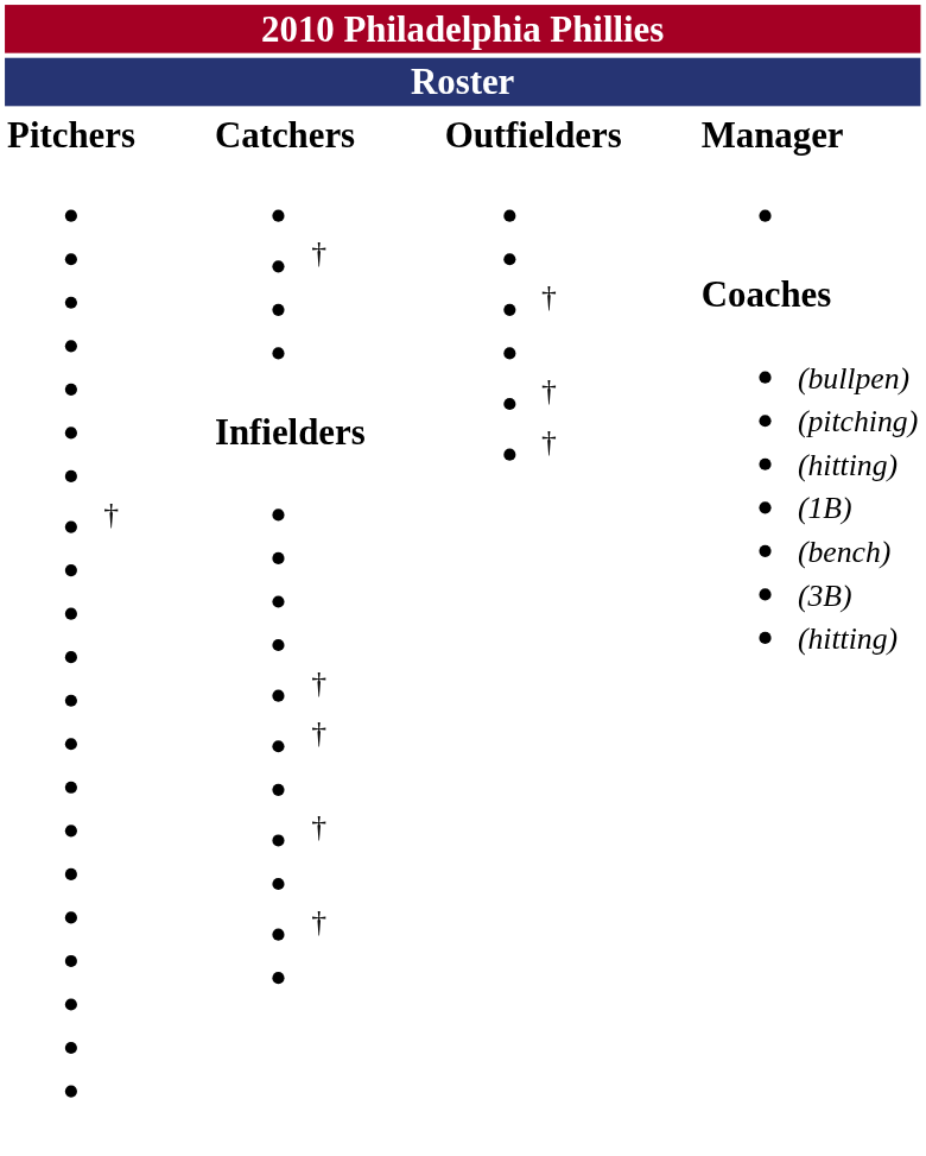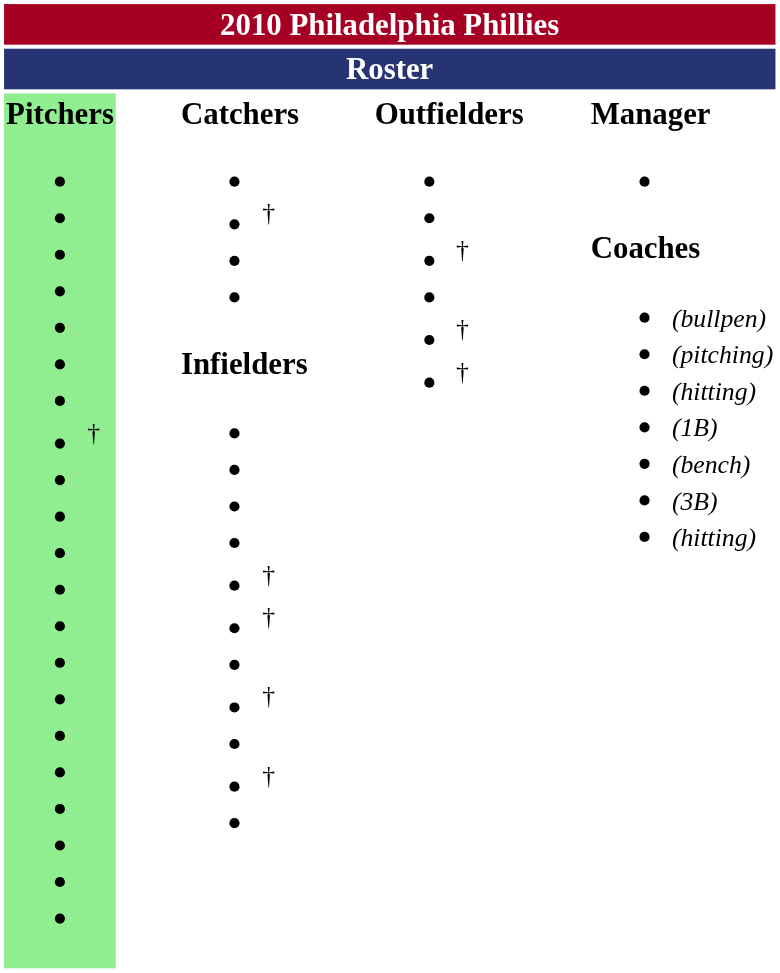Pitchers † | column 1: no background -> lightgreen background
